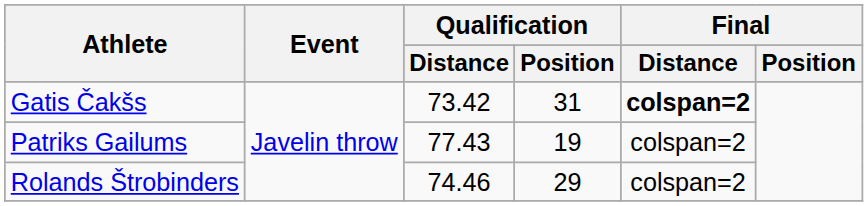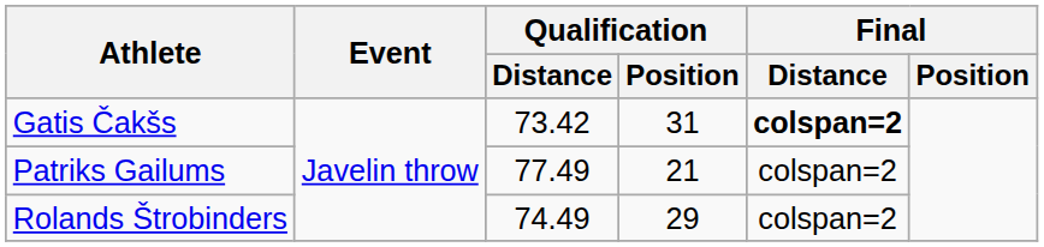Patriks Gailums | Qualification / Distance: 77.43 -> 77.49
Patriks Gailums | Qualification / Position: 19 -> 21
Rolands Štrobinders | Qualification / Distance: 74.46 -> 74.49
